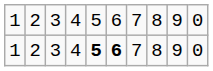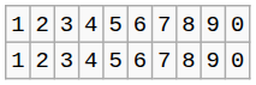row 2 | column 5: bold -> normal
row 2 | column 6: bold -> normal
